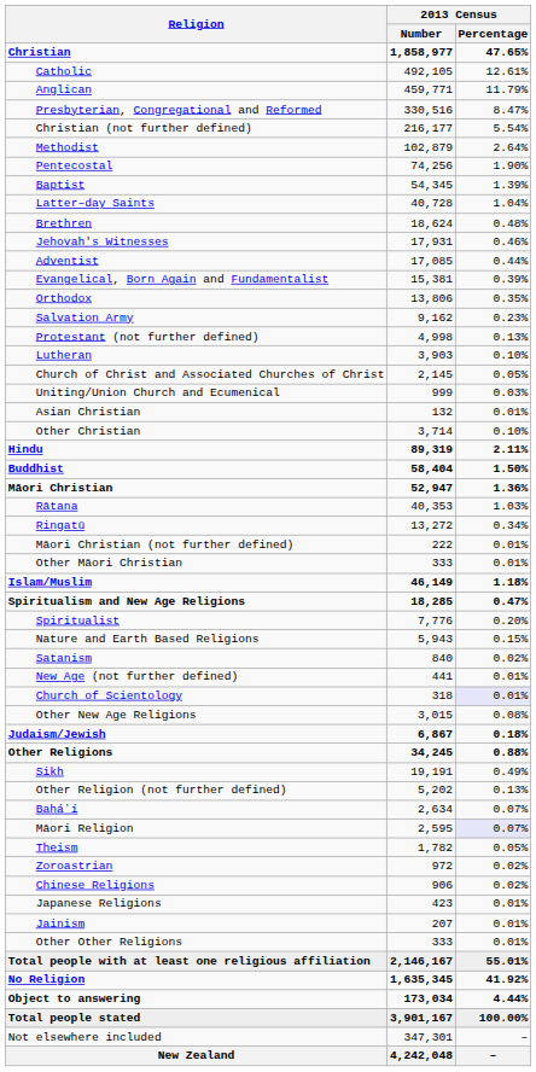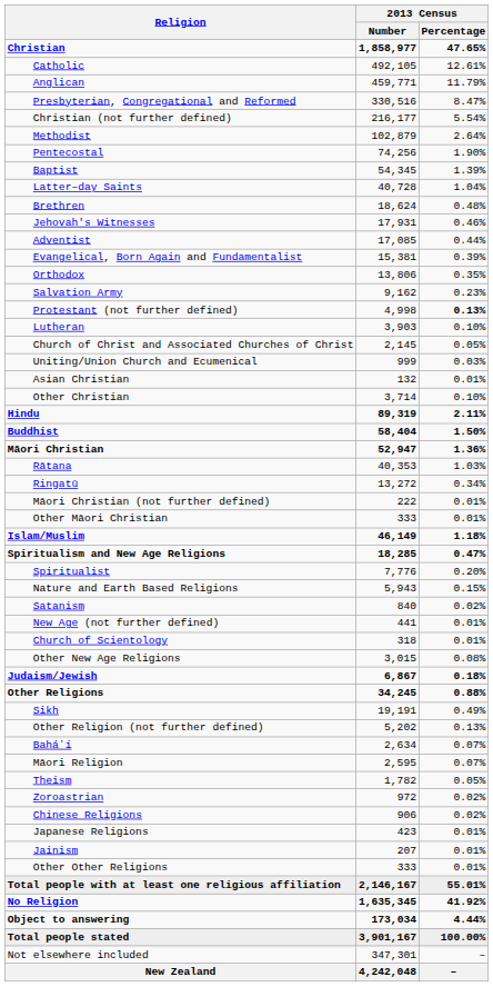Protestant (not further defined) | 2013 Census / Percentage: normal -> bold
Church of Scientology | 2013 Census / Percentage: lavender background -> no background
Māori Religion | 2013 Census / Percentage: lavender background -> no background
